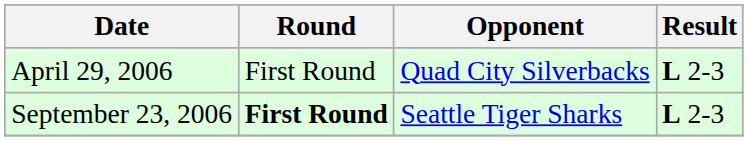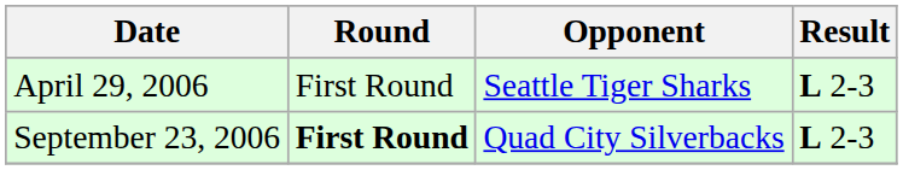April 29, 2006 | Opponent: Quad City Silverbacks -> Seattle Tiger Sharks
September 23, 2006 | Opponent: Seattle Tiger Sharks -> Quad City Silverbacks
